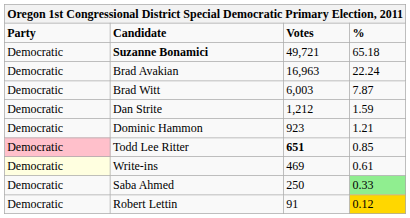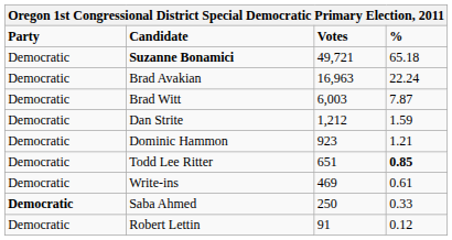Todd Lee Ritter | Party: pink background -> no background
Todd Lee Ritter | Votes: bold -> normal
Todd Lee Ritter | %: normal -> bold
Write-ins | Party: lightyellow background -> no background
Saba Ahmed | Party: normal -> bold
Saba Ahmed | %: lightgreen background -> no background
Robert Lettin | %: gold background -> no background
